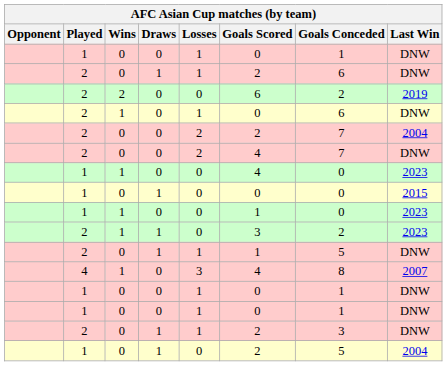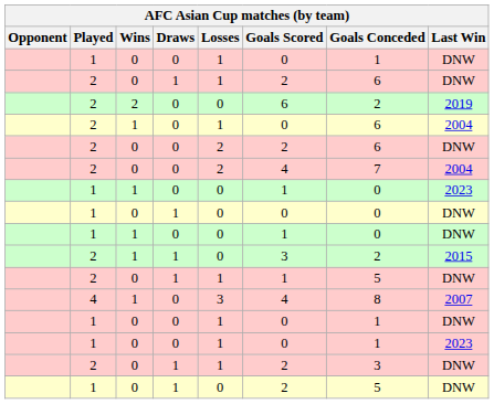row 6 | Last Win: DNW -> 2004
row 7 | Goals Conceded: 7 -> 6
row 7 | Last Win: 2004 -> DNW
row 8 | Last Win: DNW -> 2004
row 9 | Goals Scored: 4 -> 1
row 10 | Last Win: 2015 -> DNW
row 11 | Last Win: 2023 -> DNW
row 12 | Last Win: 2023 -> 2015
row 16 | Last Win: DNW -> 2023
row 18 | Last Win: 2004 -> DNW
